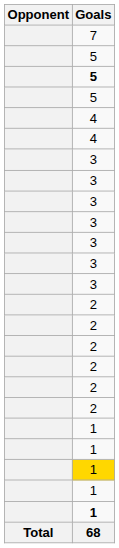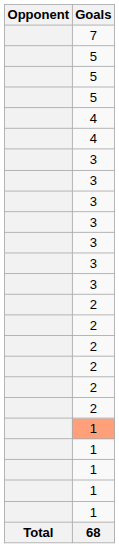row 4 | Goals: bold -> normal
row 21 | Goals: no background -> lightsalmon background
row 23 | Goals: gold background -> no background
row 25 | Goals: bold -> normal
